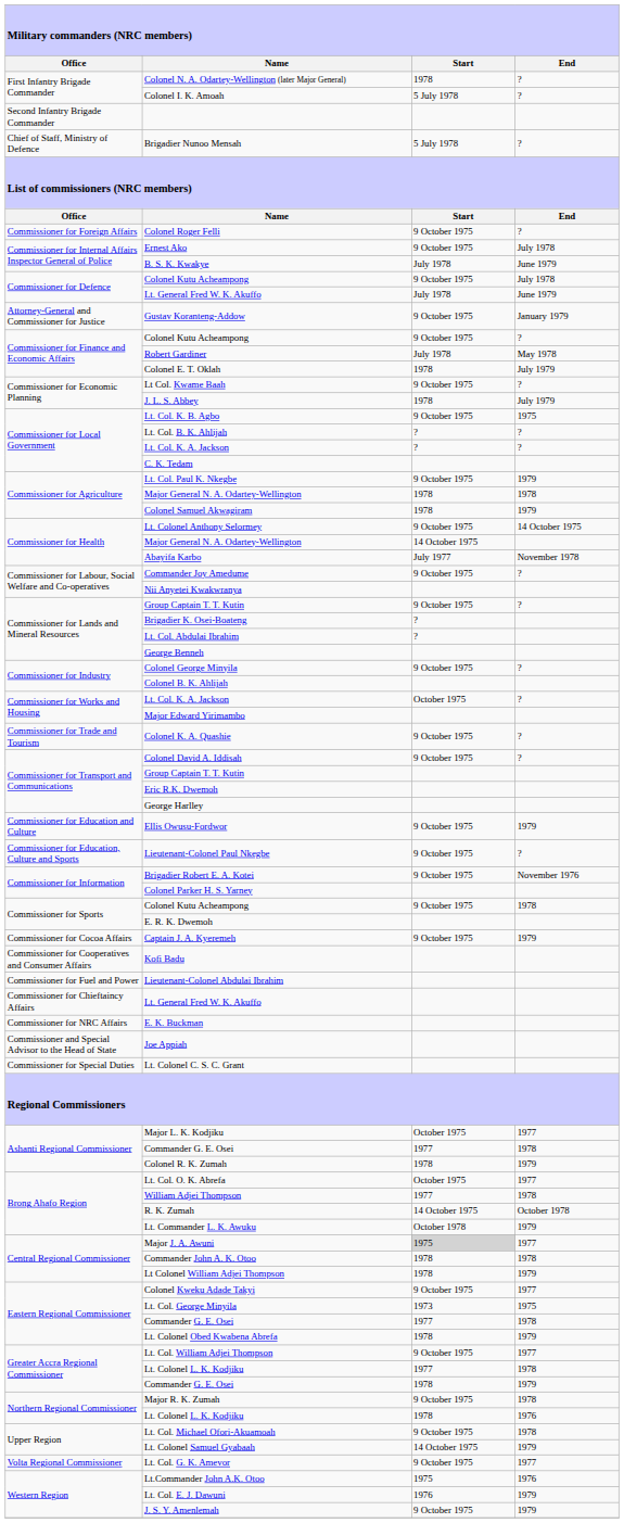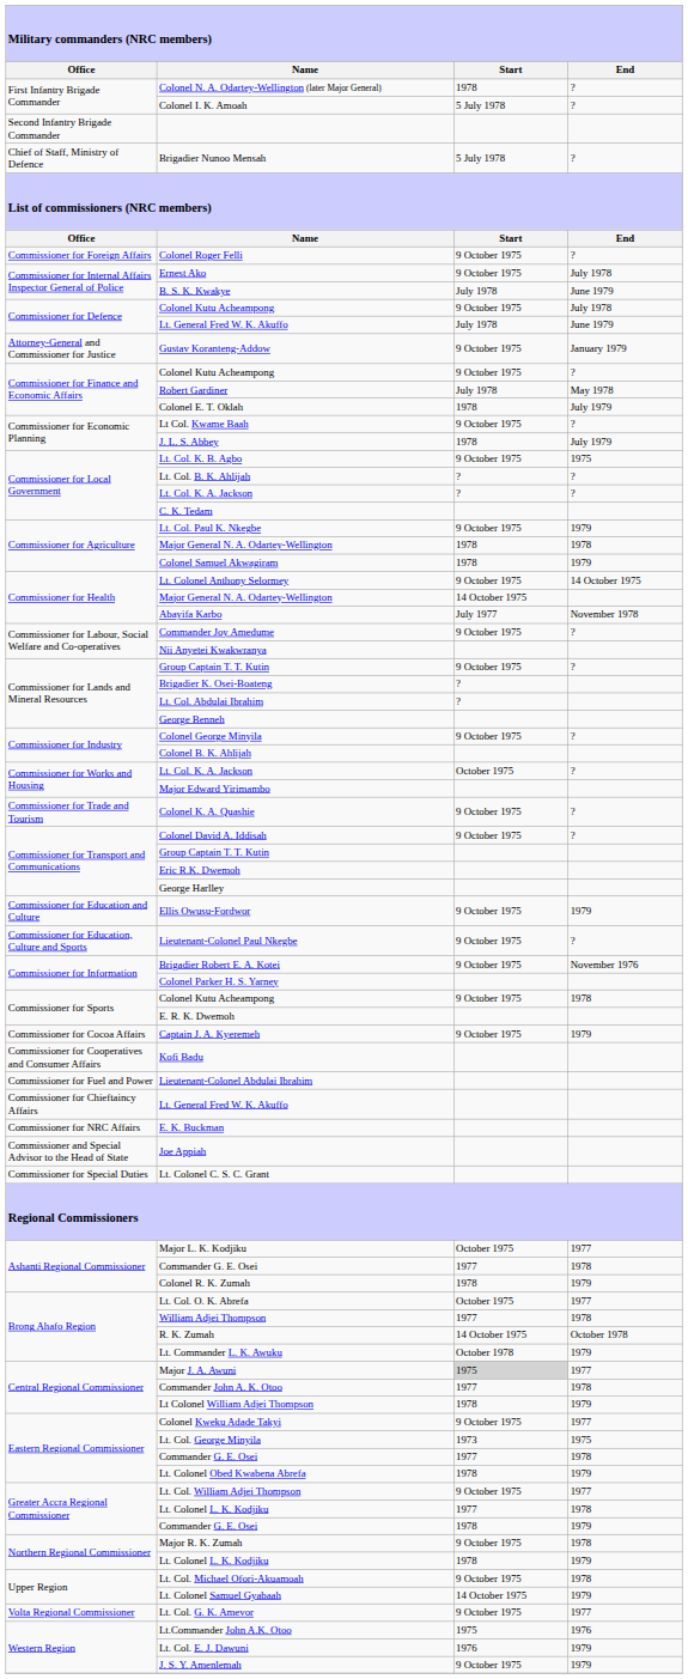Commander John A. K. Otoo | column 3: 1978 -> 1977
Northern Regional Commissioner / Lt. Colonel L. K. Kodjiku | column 4: 1976 -> 1979
